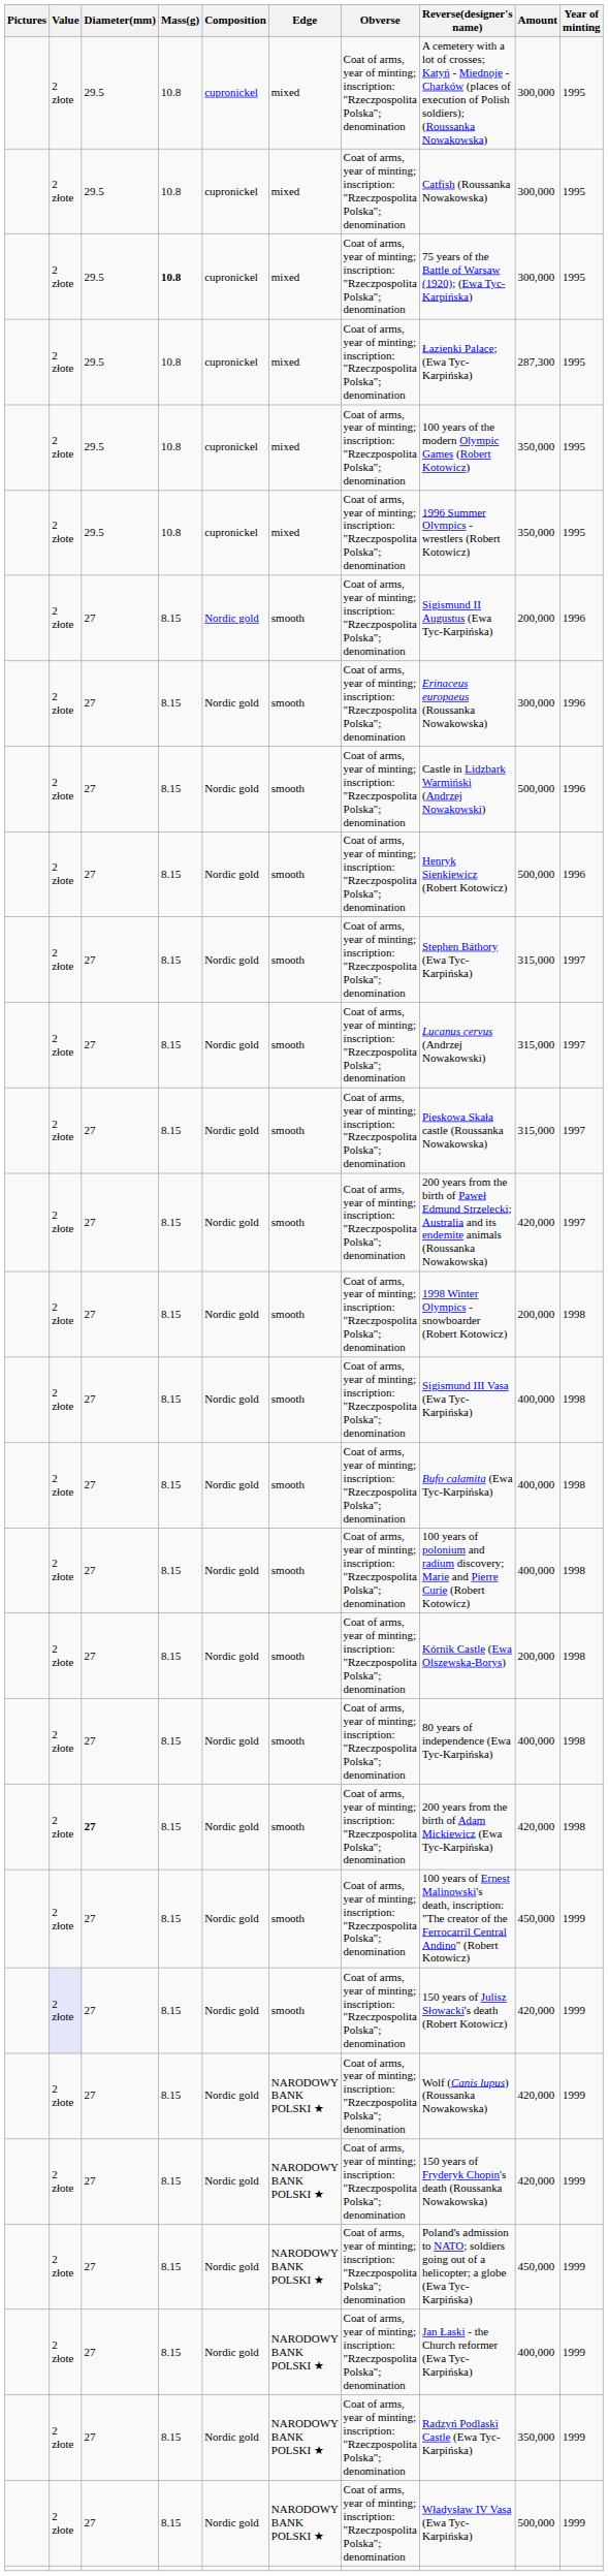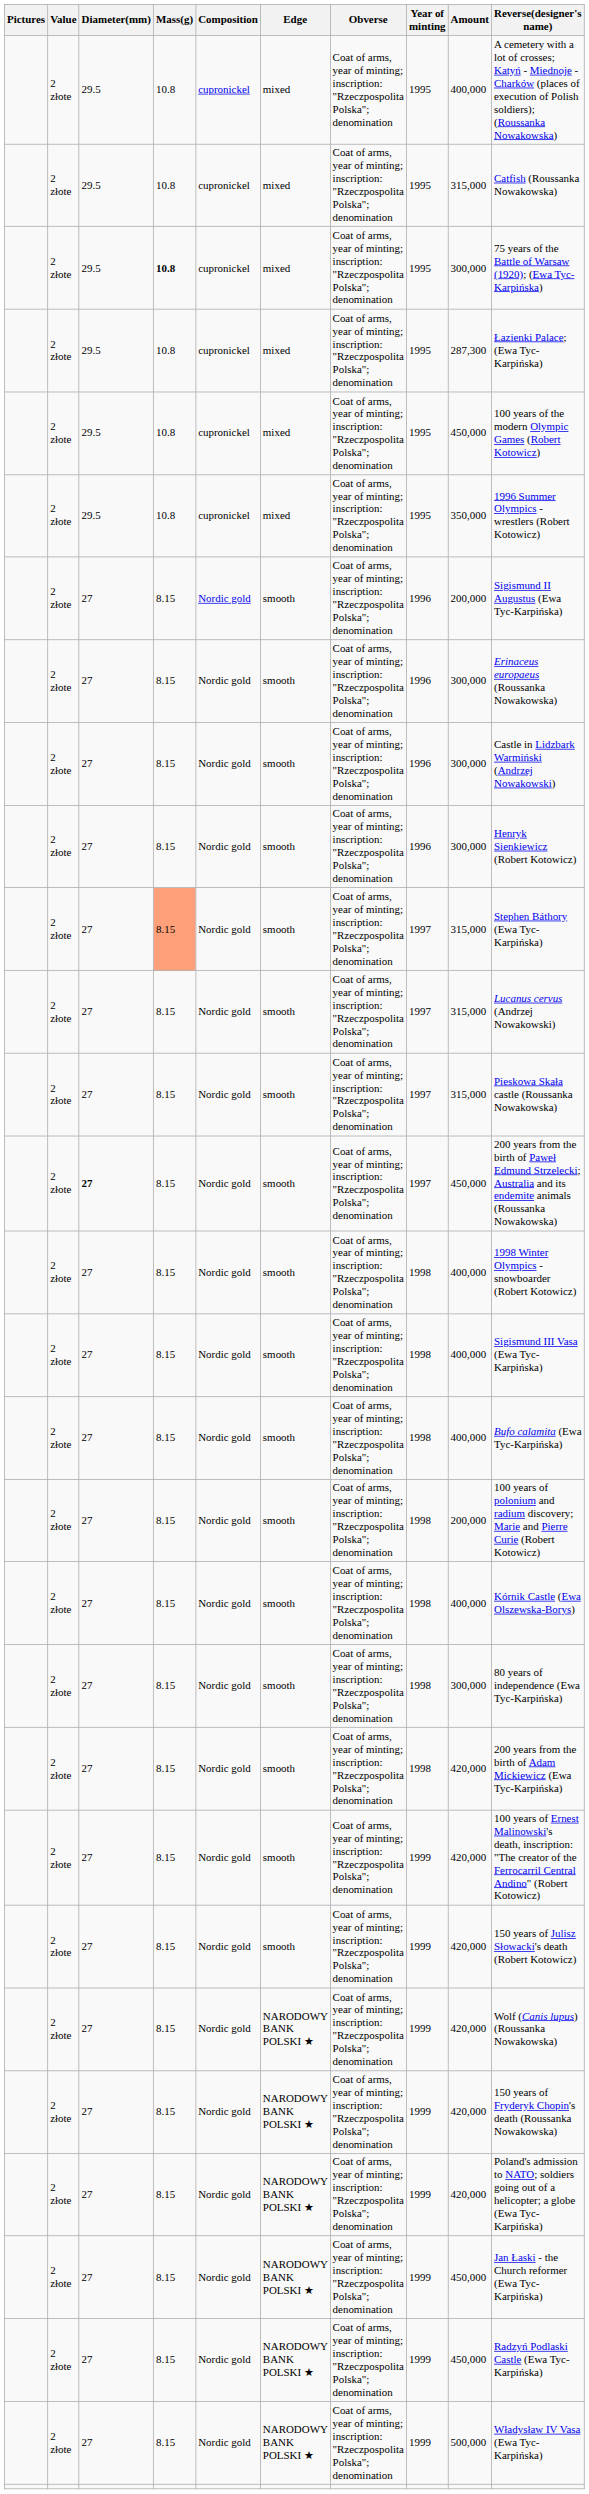columns swapped: Reverse(designer's name) <-> Year of minting
row 2 | Amount: 300,000 -> 400,000
row 3 | Amount: 300,000 -> 315,000
row 6 | Amount: 350,000 -> 450,000
row 10 | Amount: 500,000 -> 300,000
row 11 | Amount: 500,000 -> 300,000
row 12 | Mass(g): no background -> lightsalmon background
row 15 | Diameter(mm): normal -> bold
row 15 | Amount: 420,000 -> 450,000
row 16 | Amount: 200,000 -> 400,000
row 19 | Amount: 400,000 -> 200,000
row 20 | Amount: 200,000 -> 400,000
row 21 | Amount: 400,000 -> 300,000
row 22 | Diameter(mm): bold -> normal
row 23 | Amount: 450,000 -> 420,000
row 24 | Value: lavender background -> no background
row 27 | Amount: 450,000 -> 420,000
row 28 | Amount: 400,000 -> 450,000
row 29 | Amount: 350,000 -> 450,000
